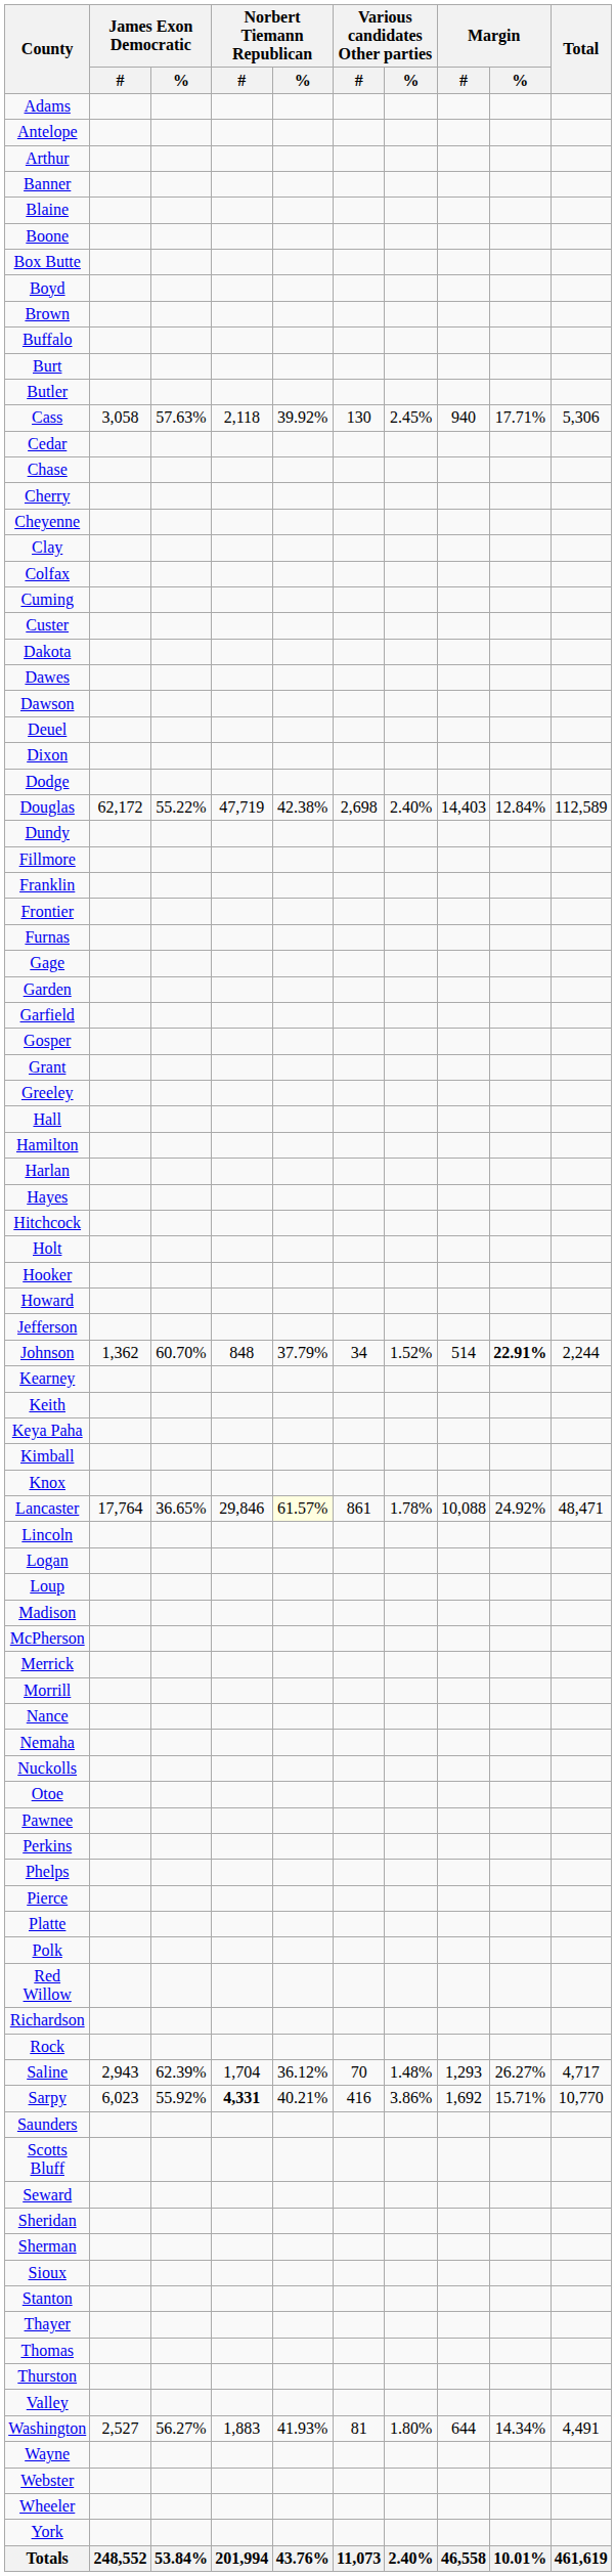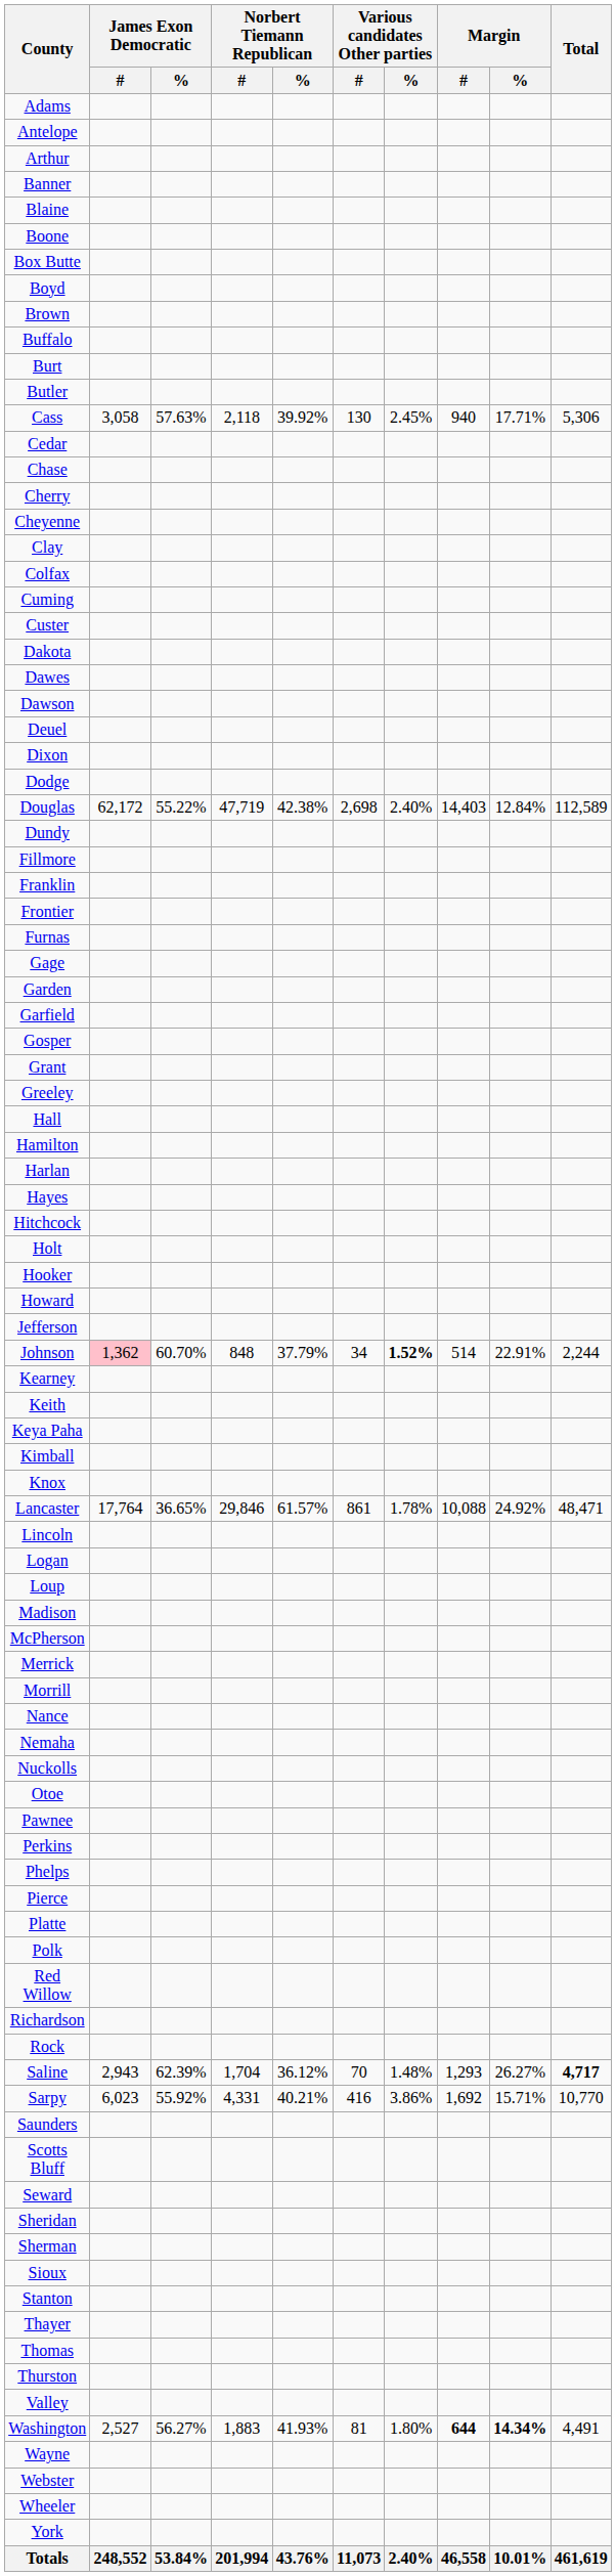Johnson | James Exon Democratic / #: no background -> pink background
Johnson | Various candidates Other parties / %: normal -> bold
Johnson | Margin / %: bold -> normal
Lancaster | Norbert Tiemann Republican / %: lightyellow background -> no background
Saline | Total: normal -> bold
Sarpy | Norbert Tiemann Republican / #: bold -> normal
Washington | Margin / #: normal -> bold
Washington | Margin / %: normal -> bold
